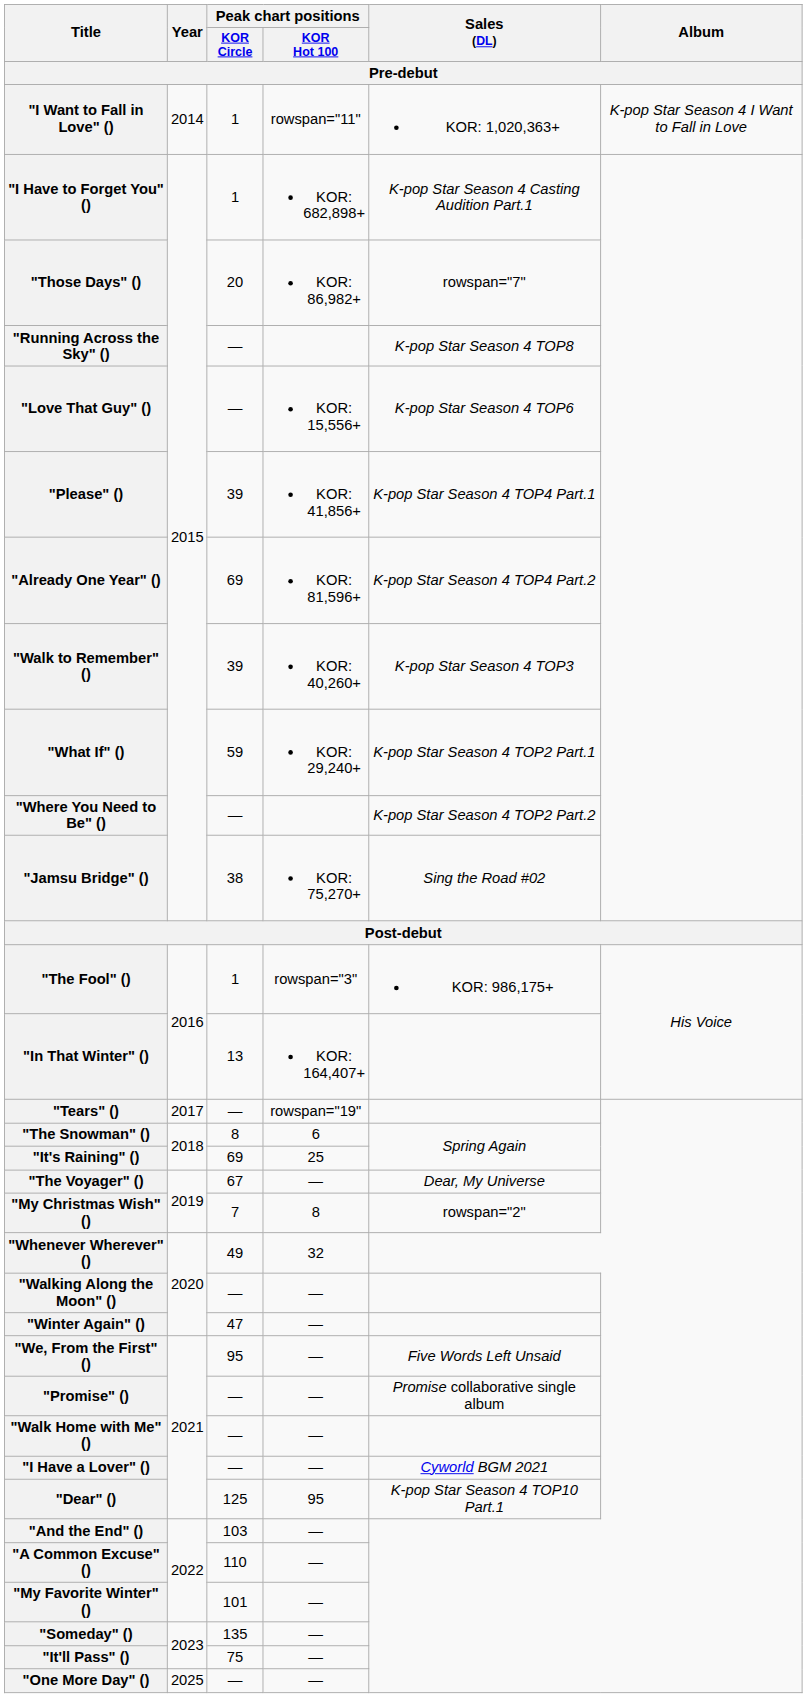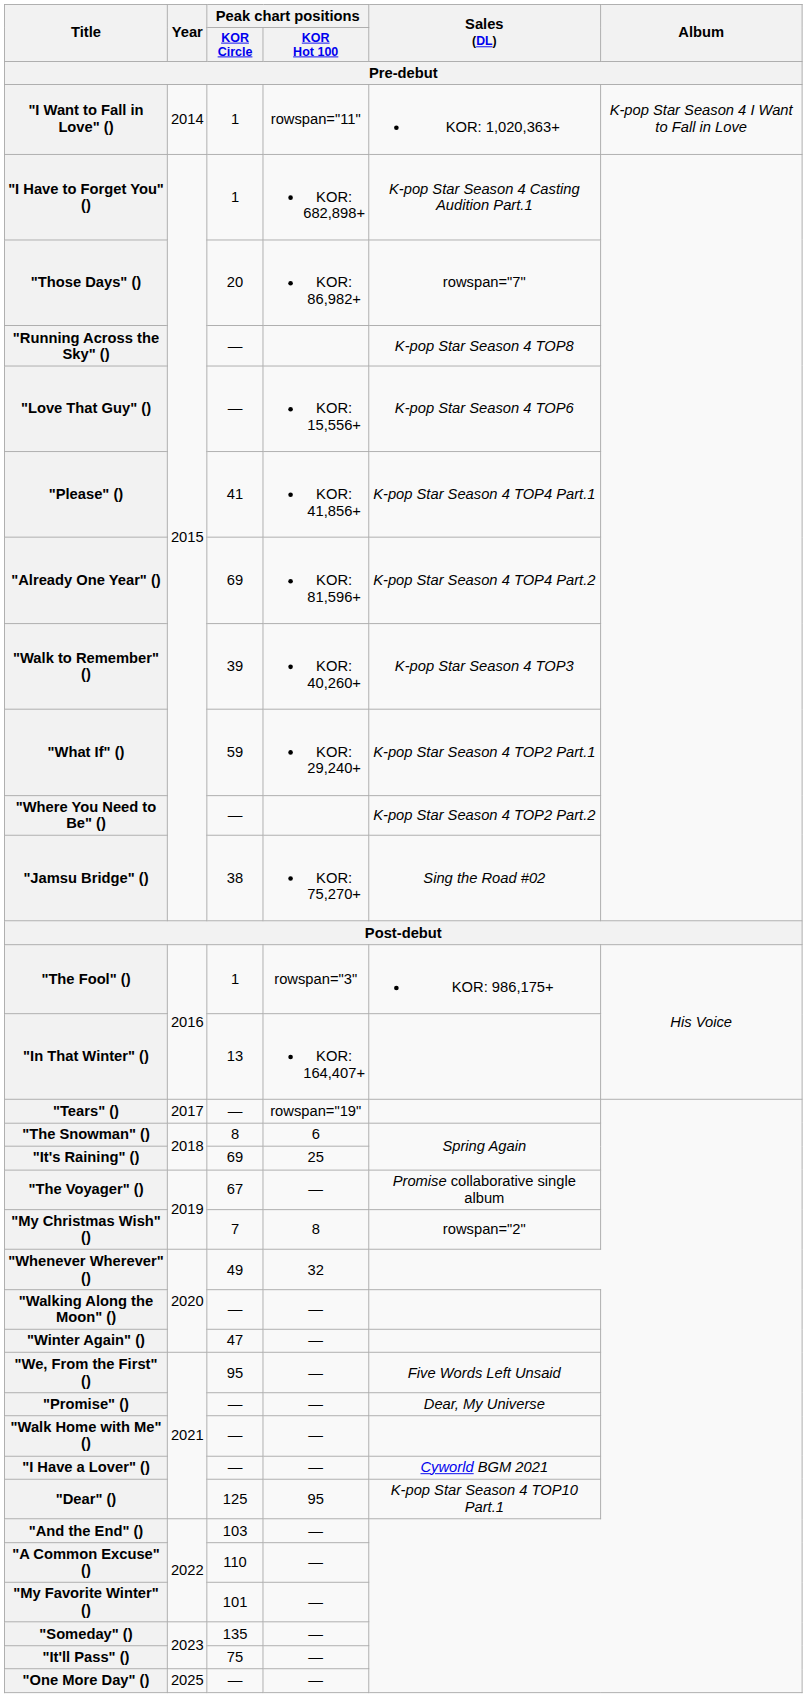"Please" () | Peak chart positions / KOR Circle: 39 -> 41
"The Voyager" () | Sales (DL): Dear, My Universe -> Promise collaborative single album
"Promise" () | Sales (DL): Promise collaborative single album -> Dear, My Universe
